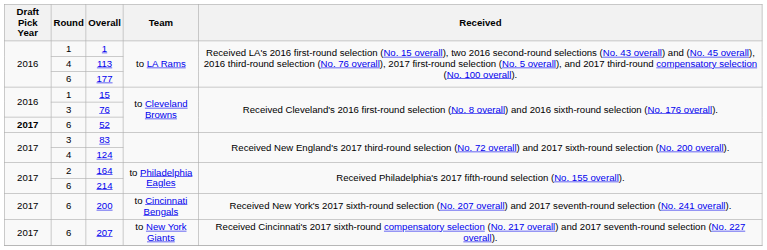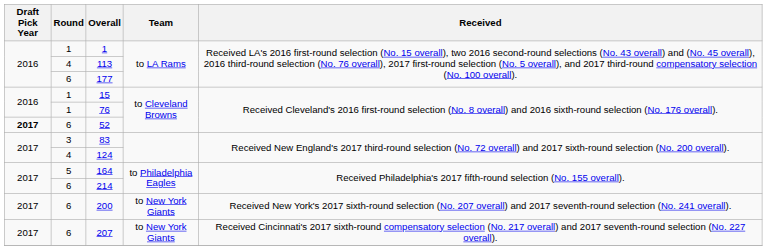76 | Round: 3 -> 1
164 | Round: 2 -> 5
200 | Team: to Cincinnati Bengals -> to New York Giants
